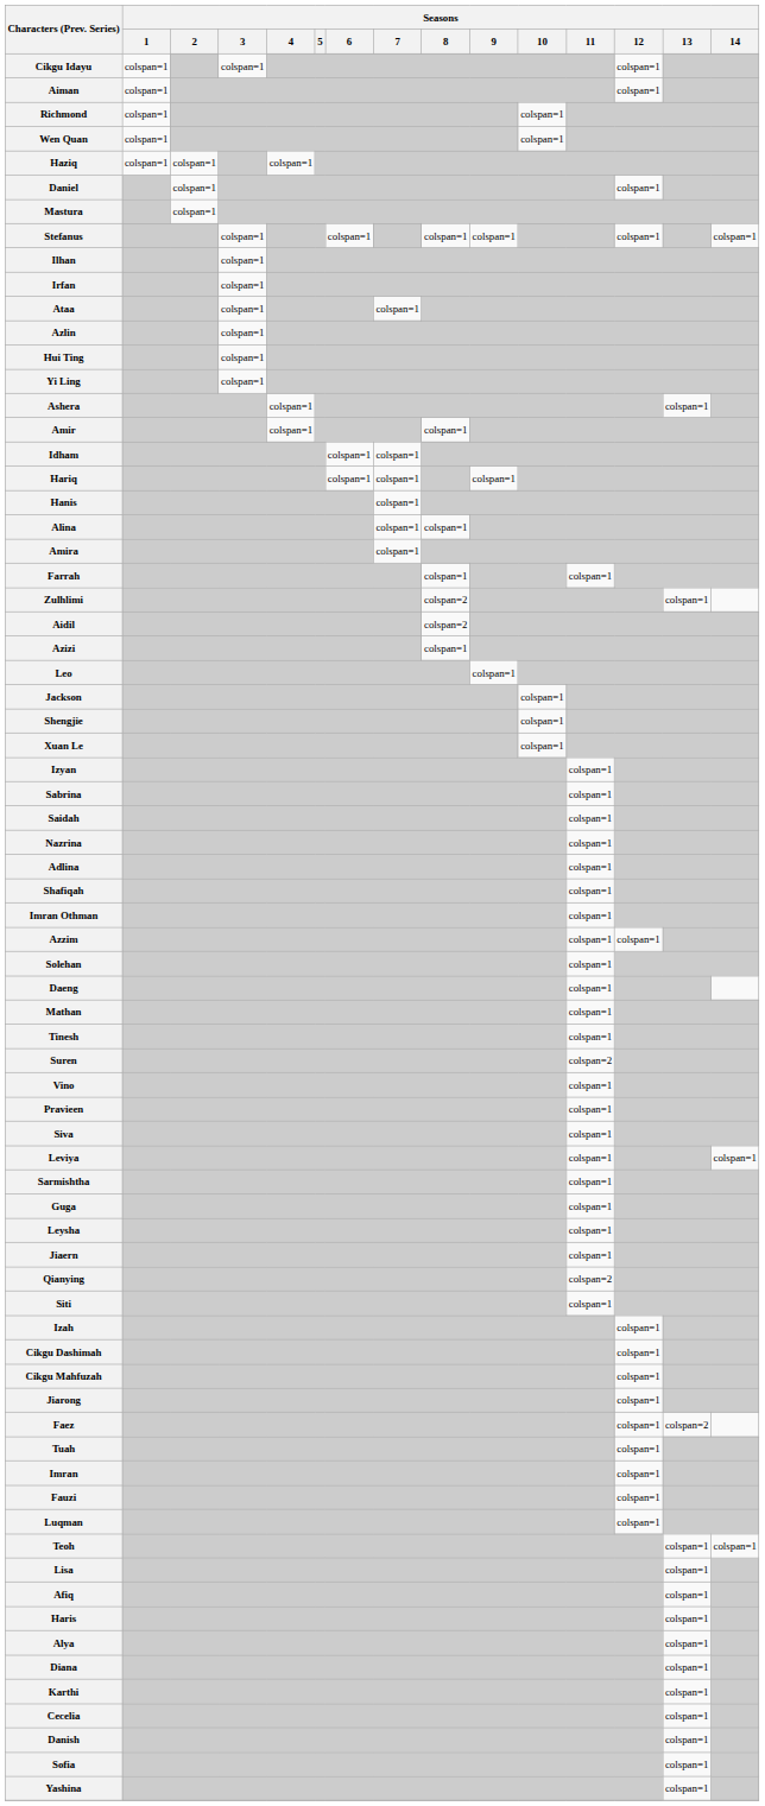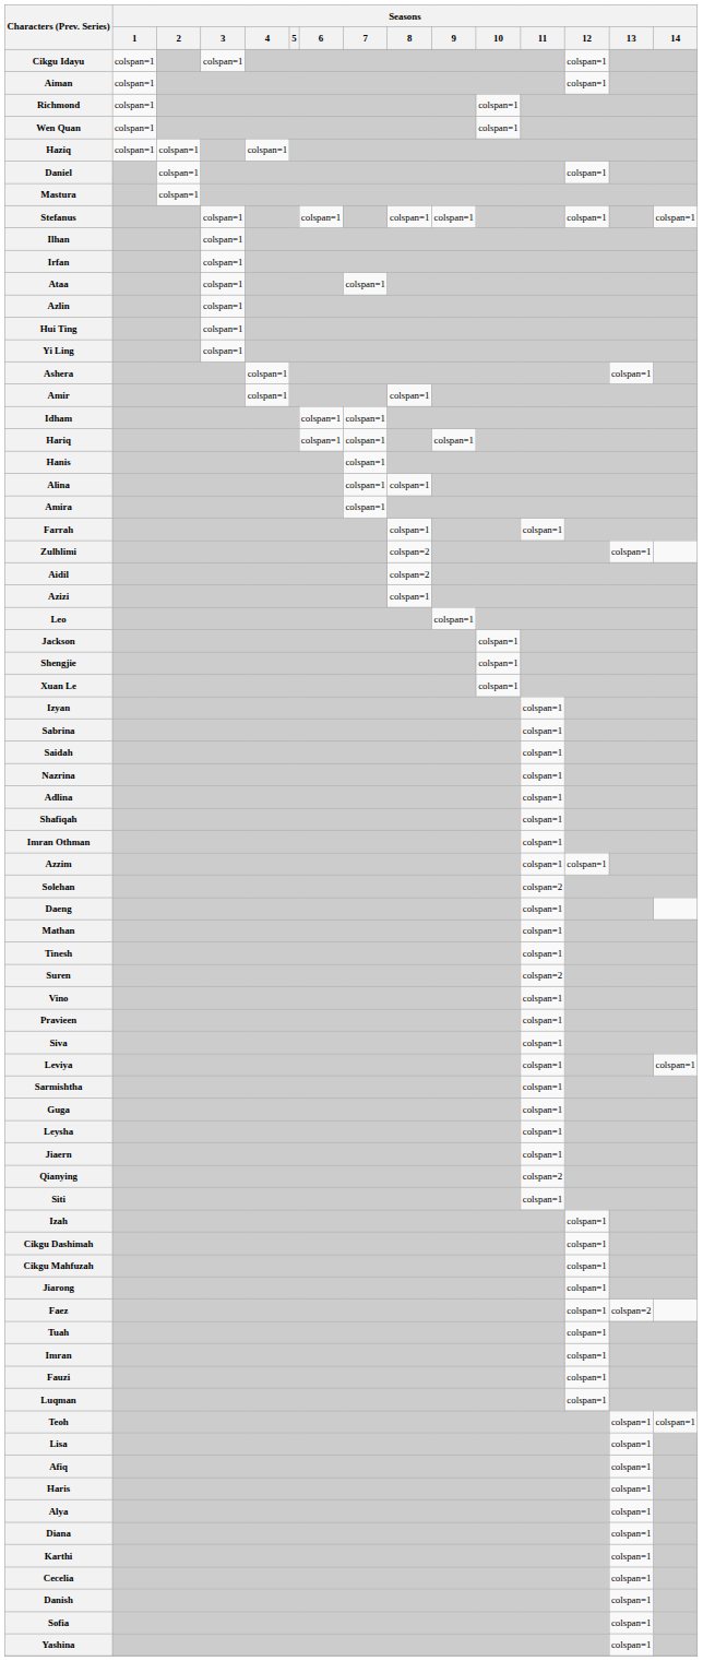Solehan | Seasons / 11: colspan=1 -> colspan=2
